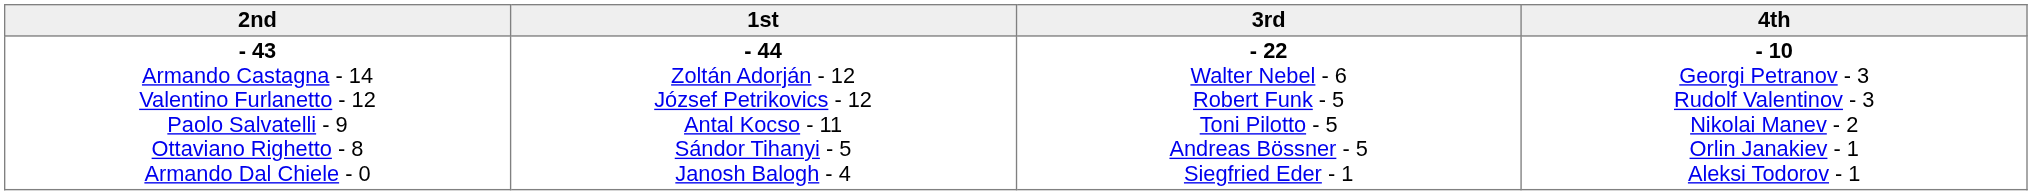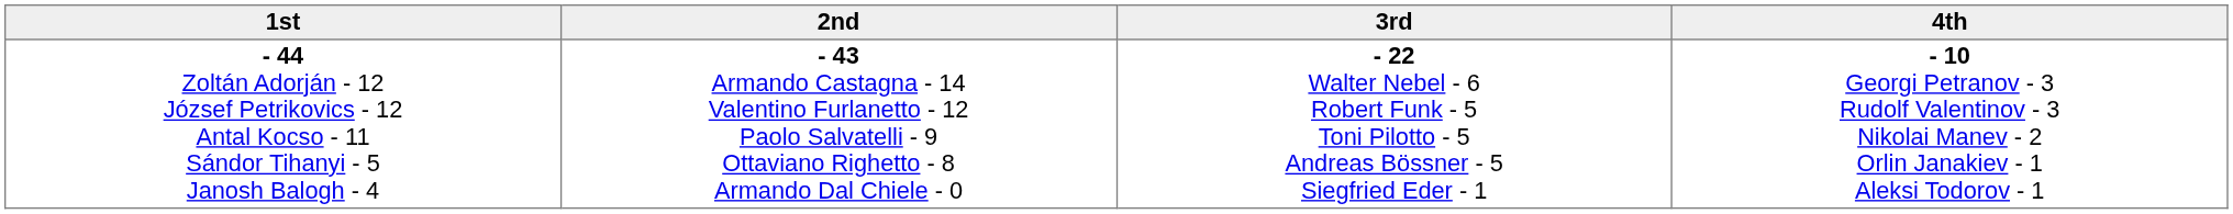columns swapped: 1st <-> 2nd
